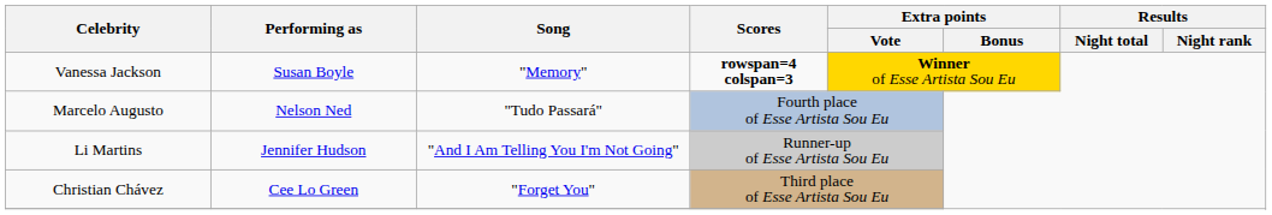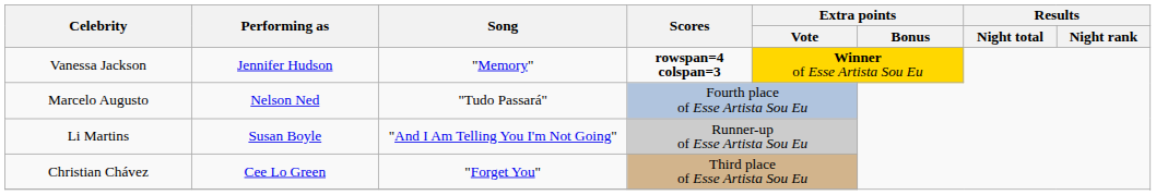Vanessa Jackson | Performing as: Susan Boyle -> Jennifer Hudson
Li Martins | Performing as: Jennifer Hudson -> Susan Boyle
